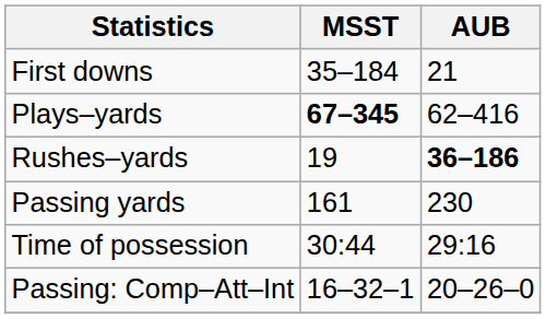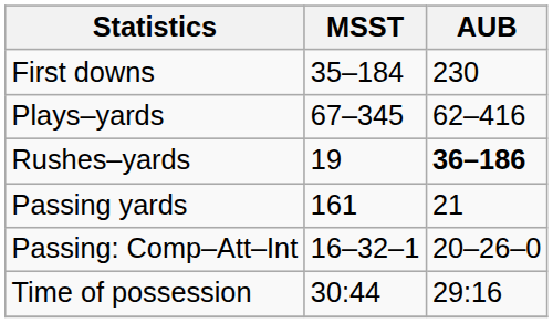First downs | AUB: 21 -> 230
Plays–yards | MSST: bold -> normal
Passing yards | AUB: 230 -> 21
rows swapped: Passing: Comp–Att–Int <-> Time of possession
